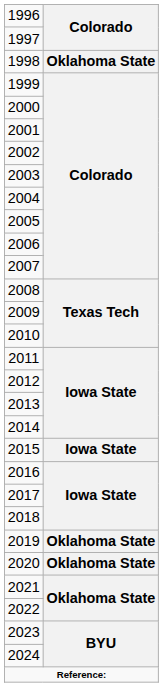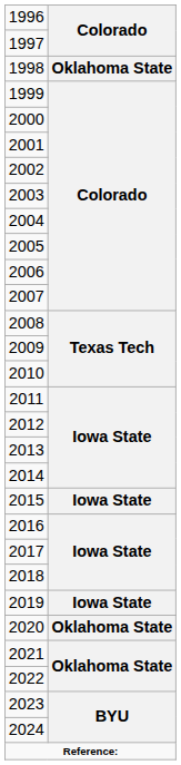2019 | column 2: Oklahoma State -> Iowa State
